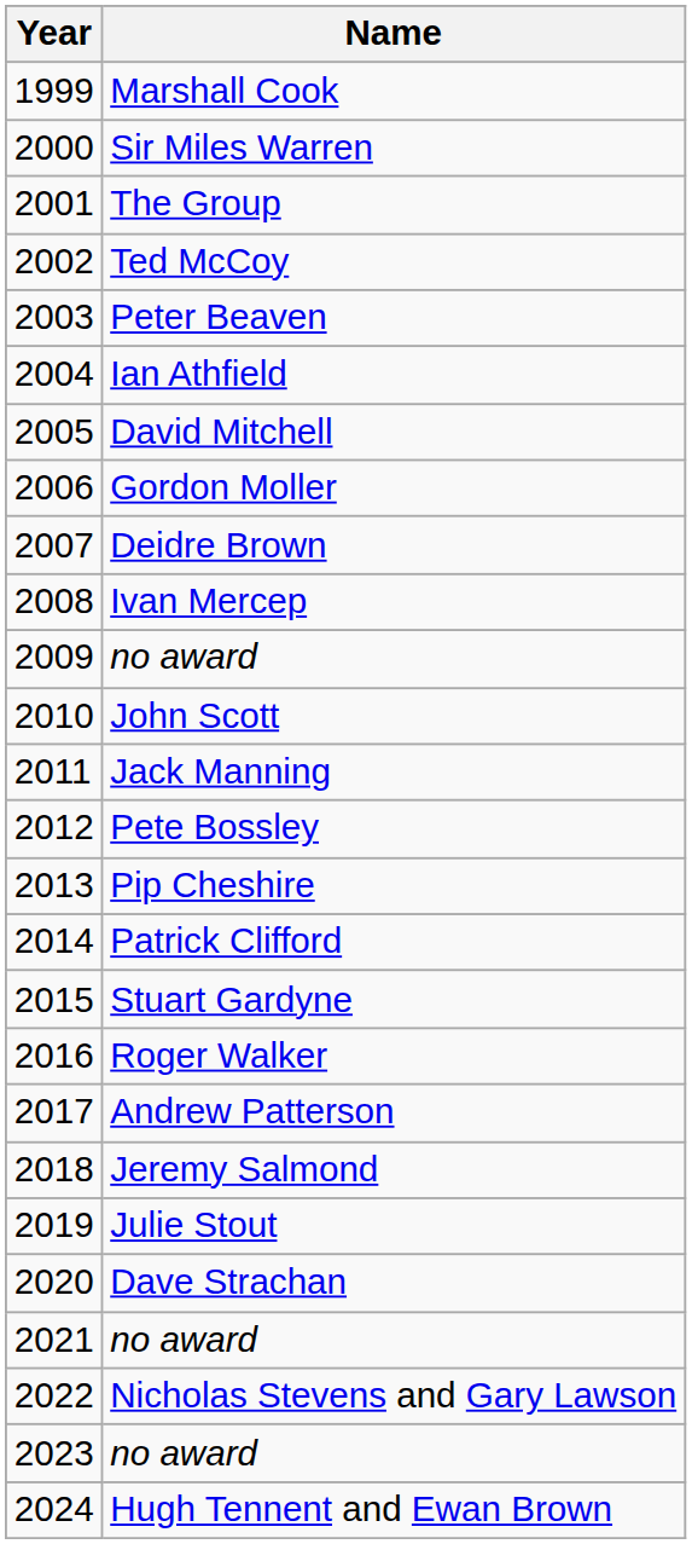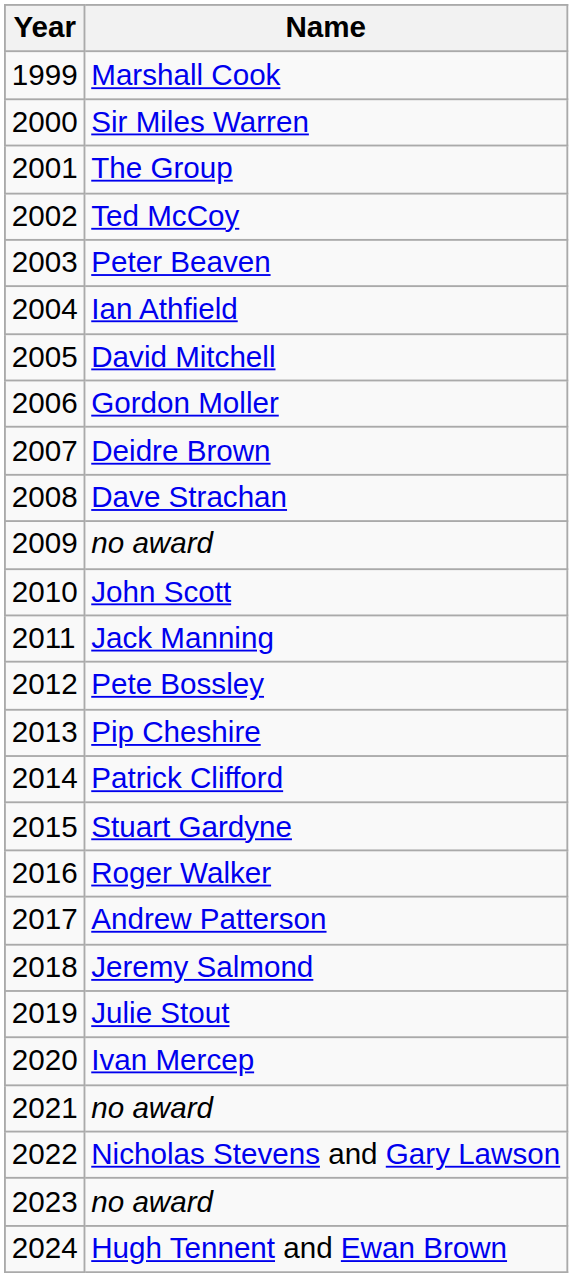row 11 | Name: Ivan Mercep -> Dave Strachan
row 23 | Name: Dave Strachan -> Ivan Mercep
